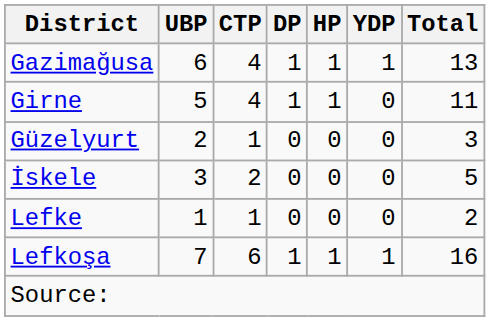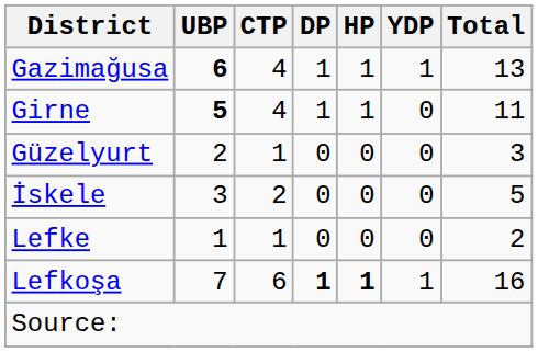Gazimağusa | UBP: normal -> bold
Girne | UBP: normal -> bold
Lefkoşa | DP: normal -> bold
Lefkoşa | HP: normal -> bold
